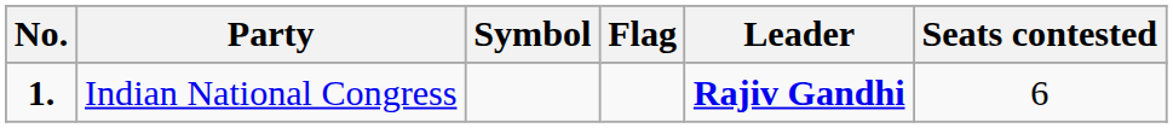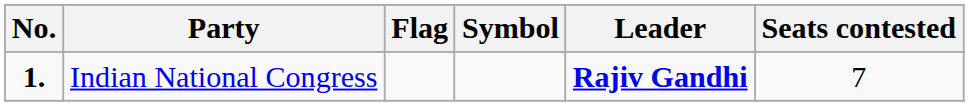columns swapped: Flag <-> Symbol
Indian National Congress | Seats contested: 6 -> 7
